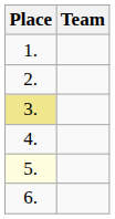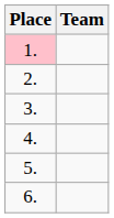1. | Place: no background -> pink background
3. | Place: khaki background -> no background
5. | Place: lightyellow background -> no background
